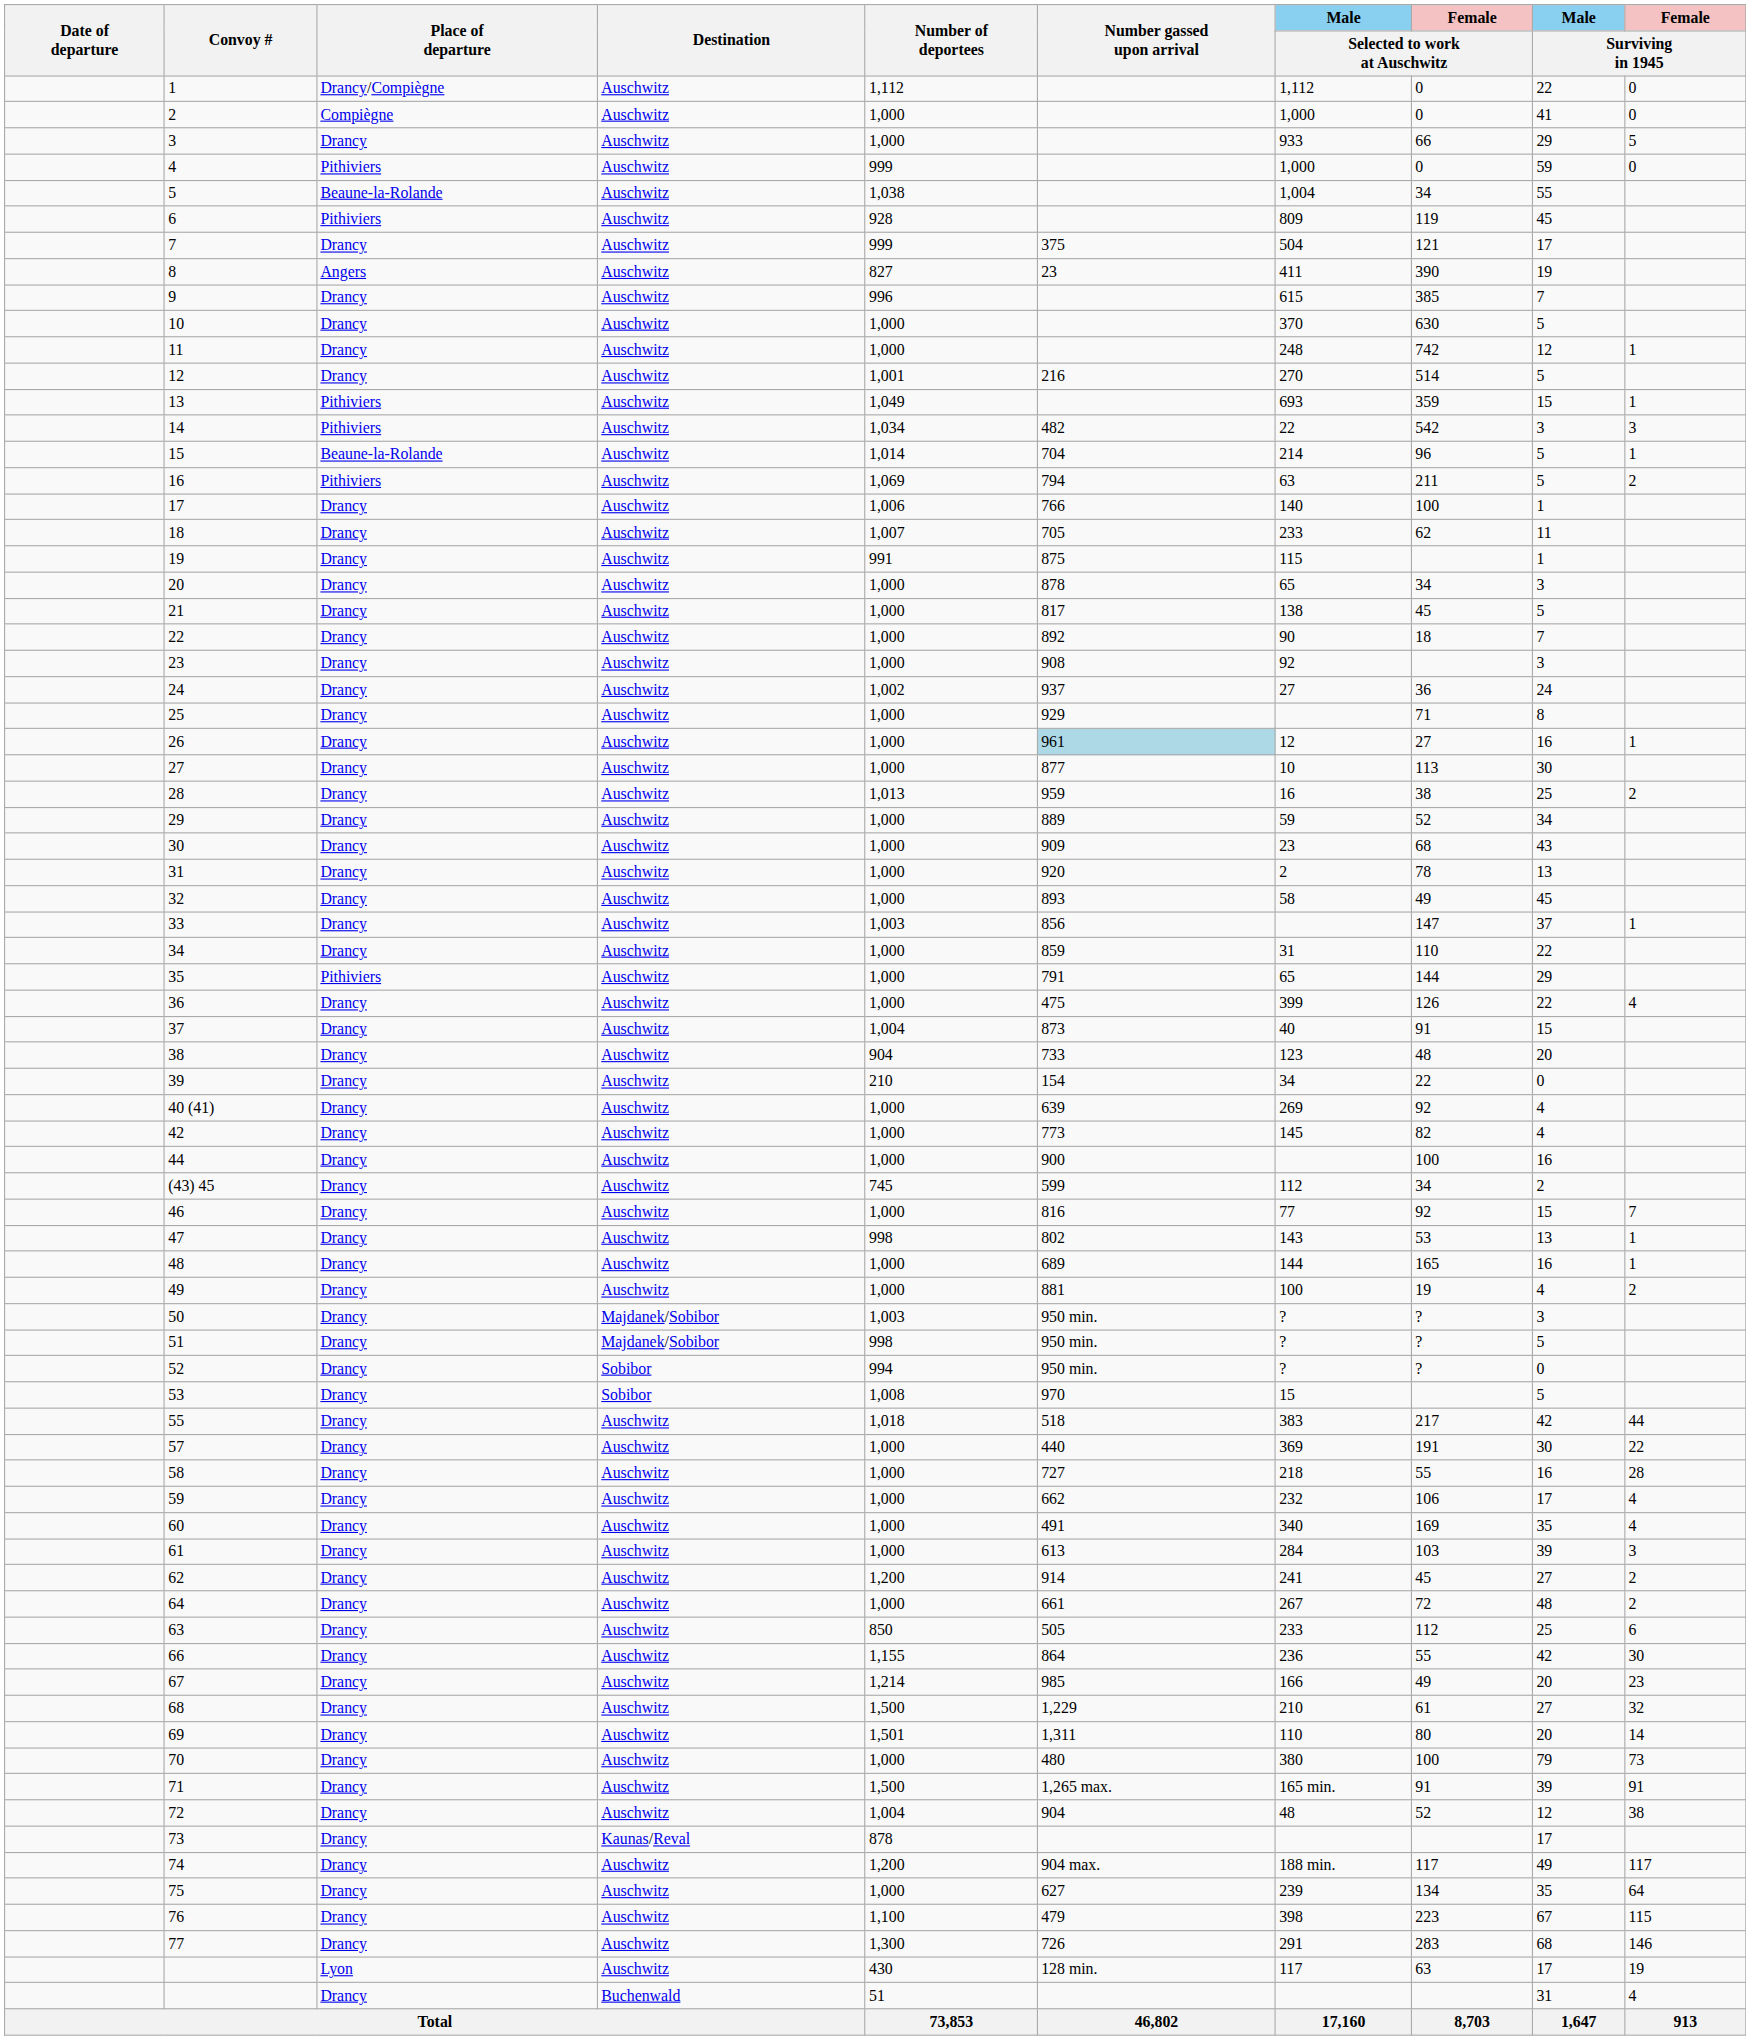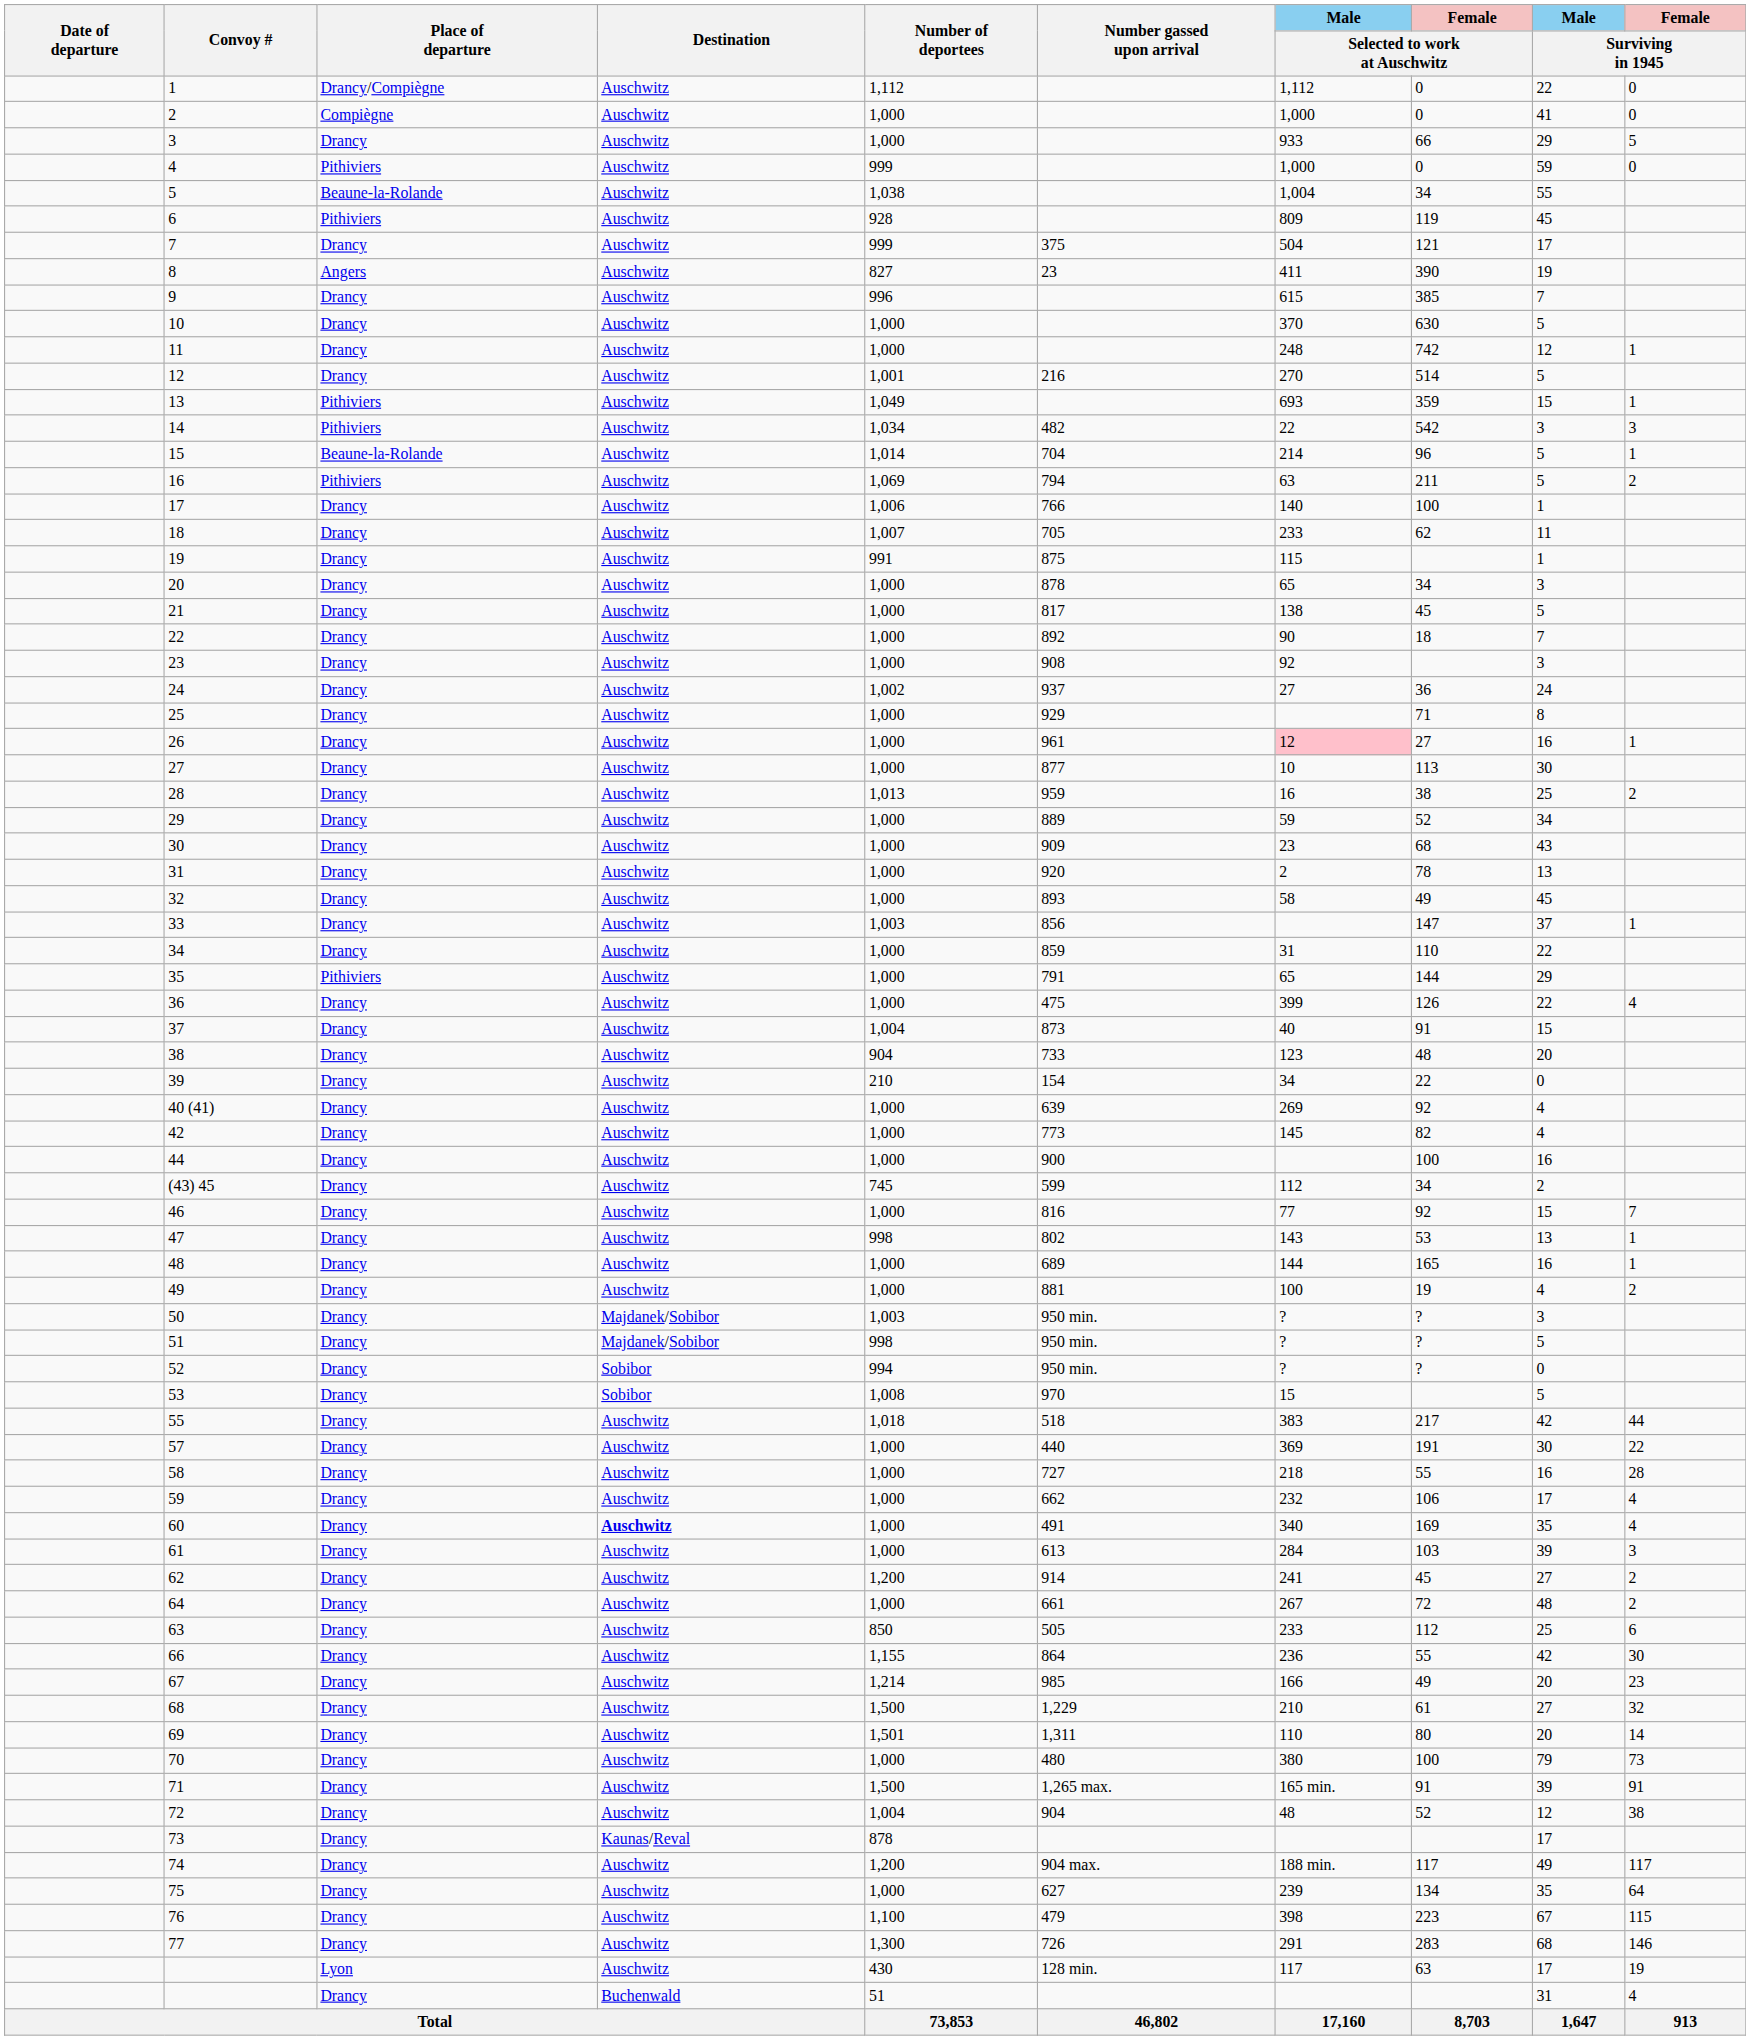26 | Number gassed upon arrival: lightblue background -> no background
26 | Male / Selected to work at Auschwitz: no background -> pink background
60 | Destination: normal -> bold
